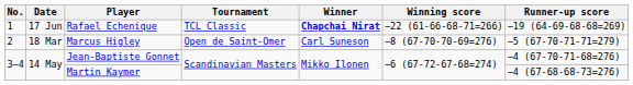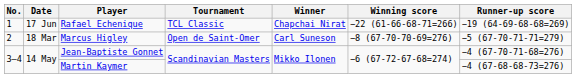Rafael Echenique | Winner: bold -> normal
